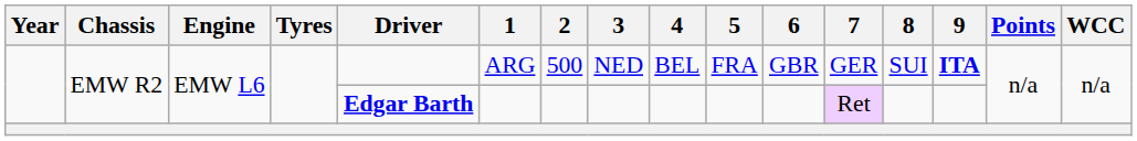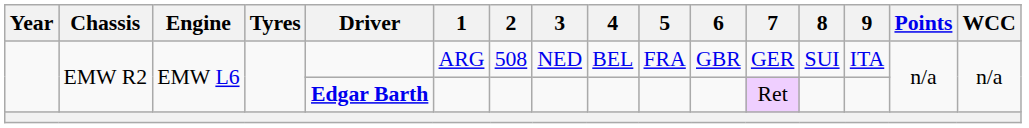row 2 | 2: 500 -> 508
row 2 | 9: bold -> normal
